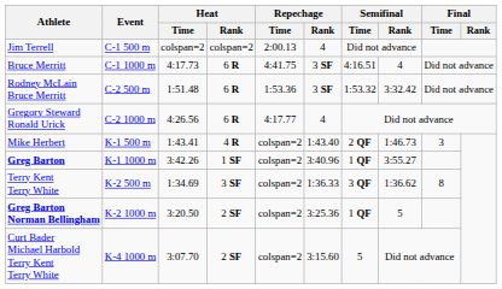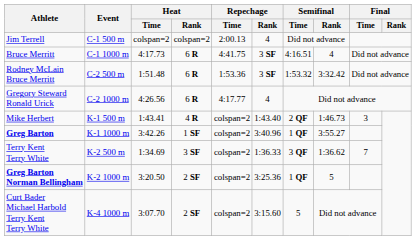Terry Kent Terry White | Final / Time: 8 -> 7
